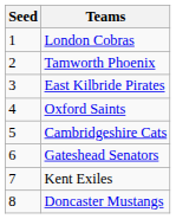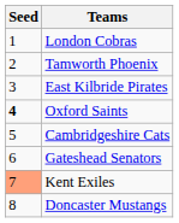Oxford Saints | Seed: normal -> bold
Kent Exiles | Seed: no background -> lightsalmon background
